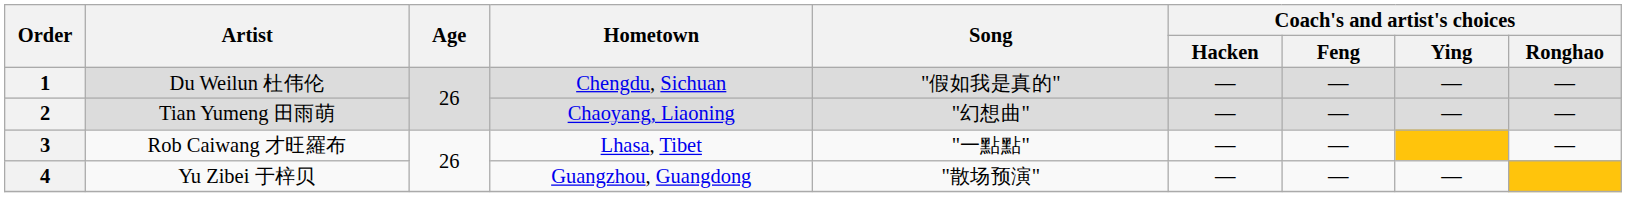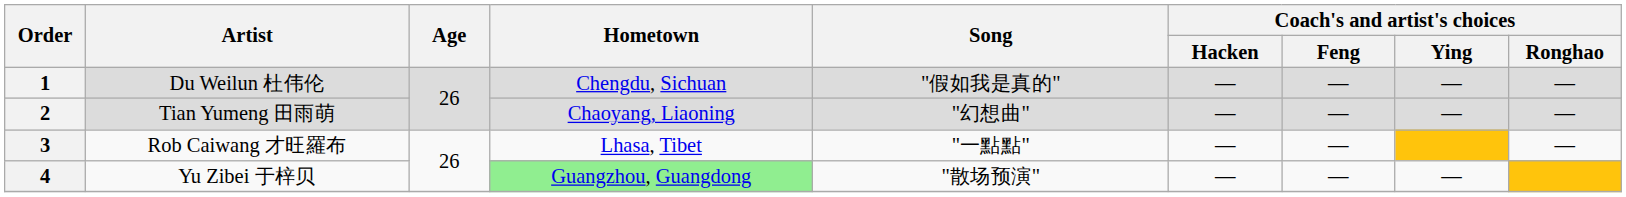4 | Hometown: no background -> lightgreen background
